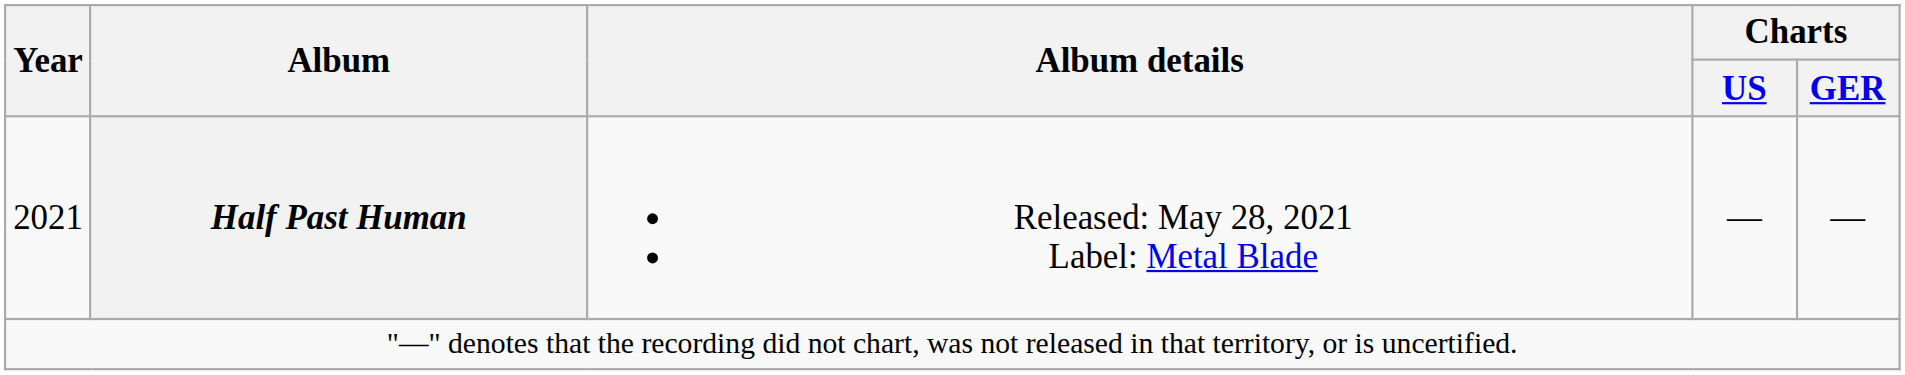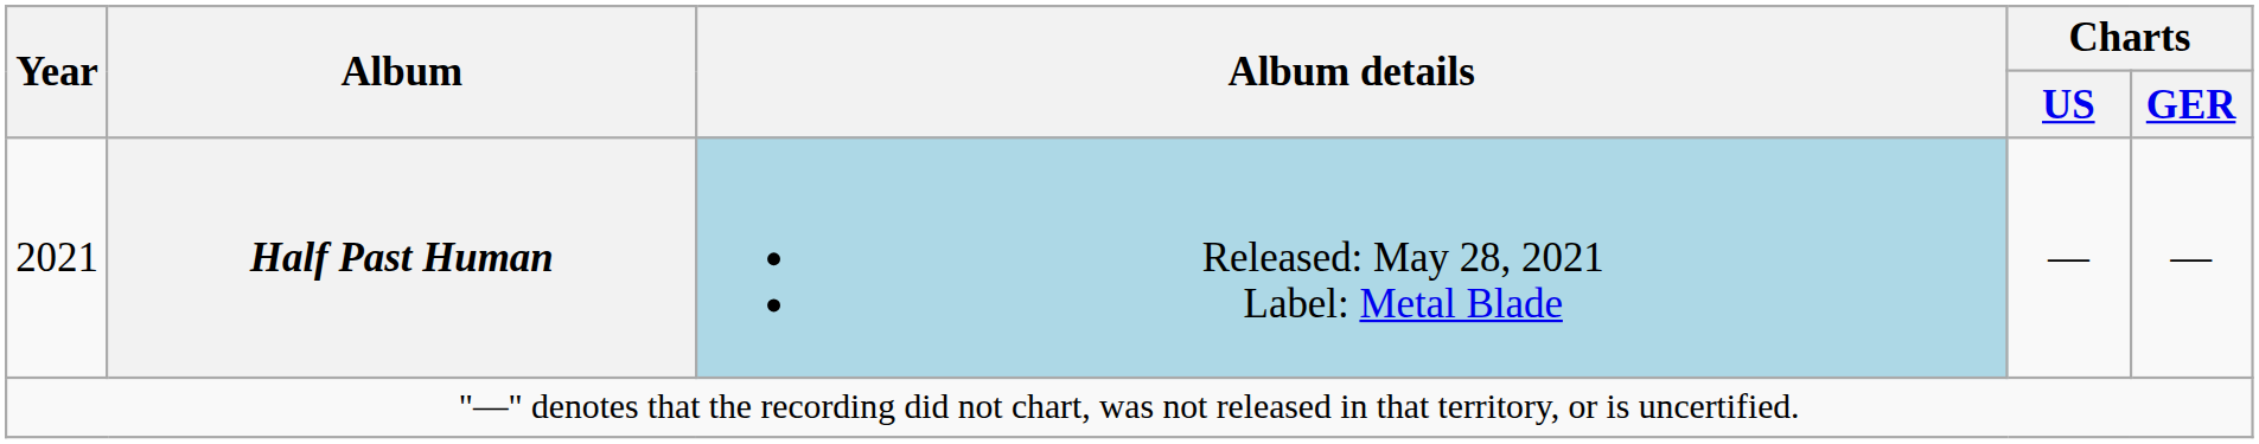2021 | Album details: no background -> lightblue background
